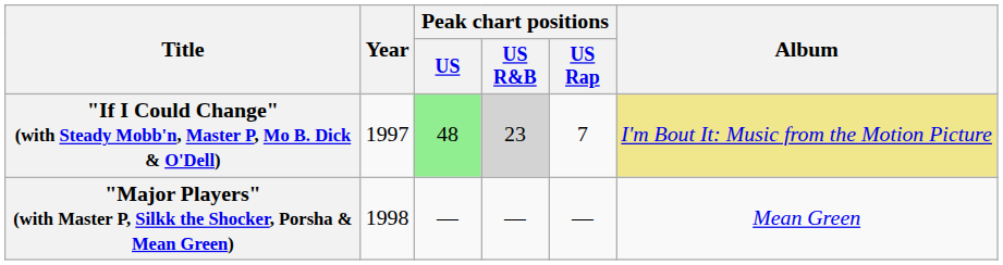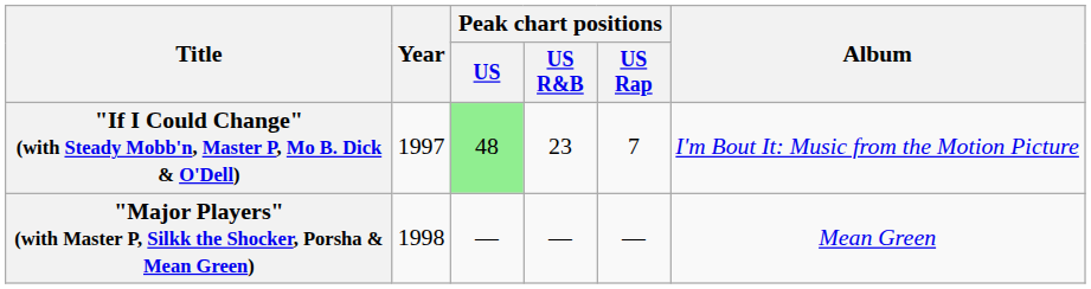row 3 | Peak chart positions / US R&B: lightgrey background -> no background
row 3 | Album: khaki background -> no background
